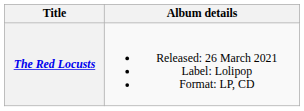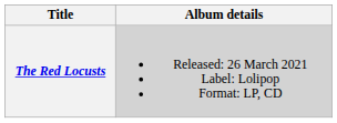The Red Locusts | Album details: no background -> lightgrey background
